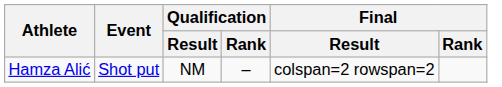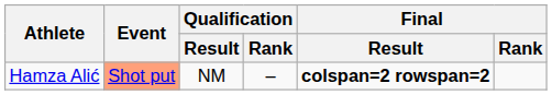Hamza Alić | Event: no background -> lightsalmon background
Hamza Alić | Final / Result: normal -> bold
